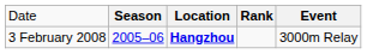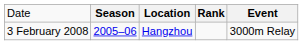3 February 2008 | column 3: bold -> normal
